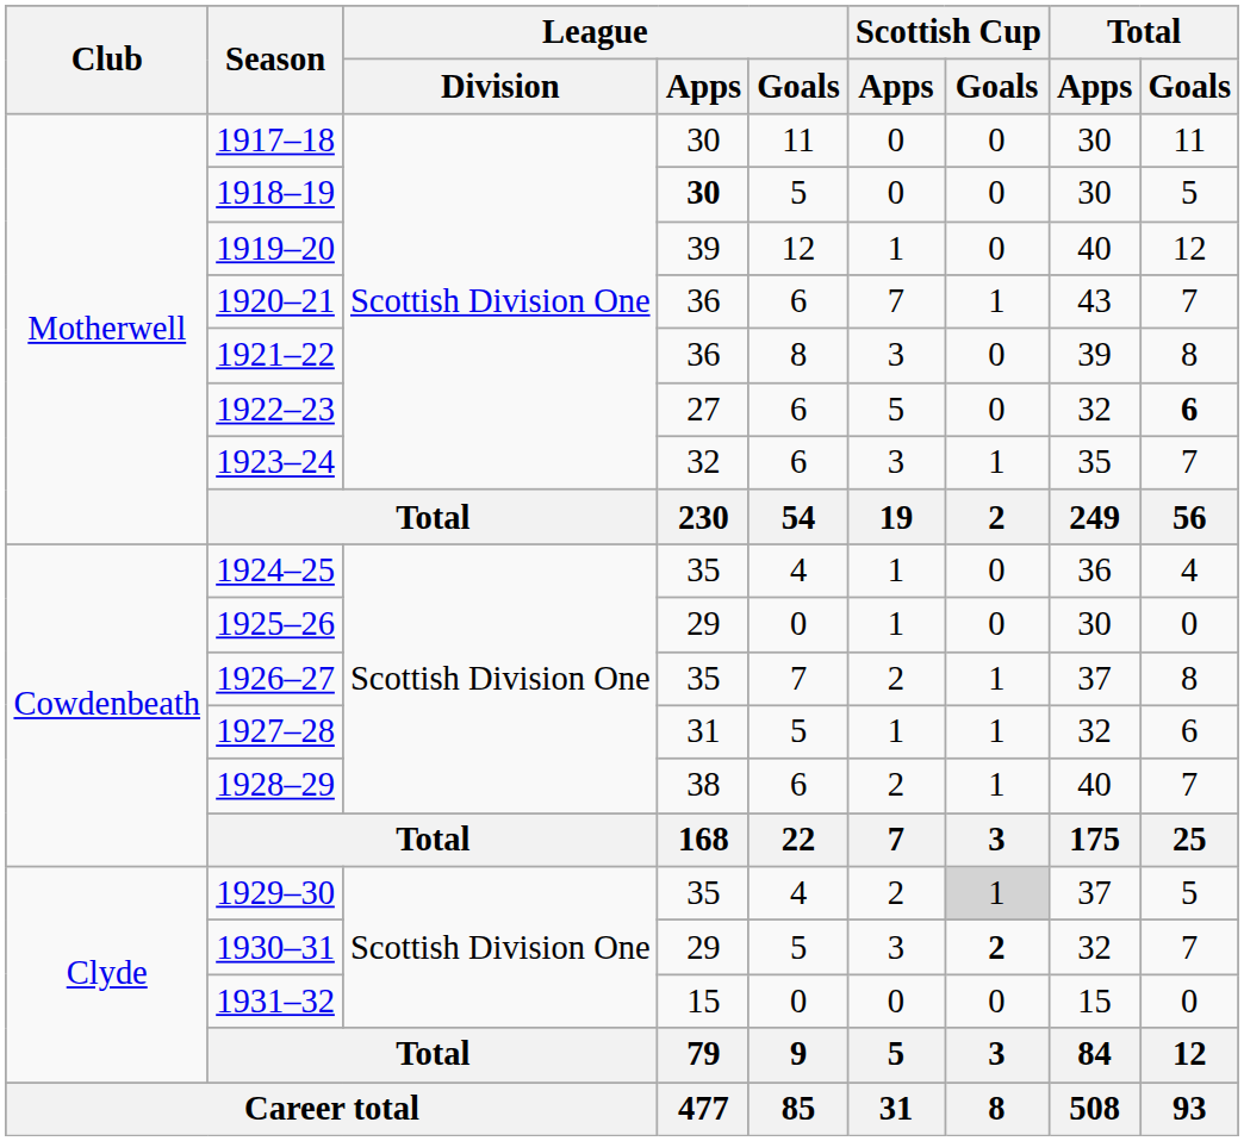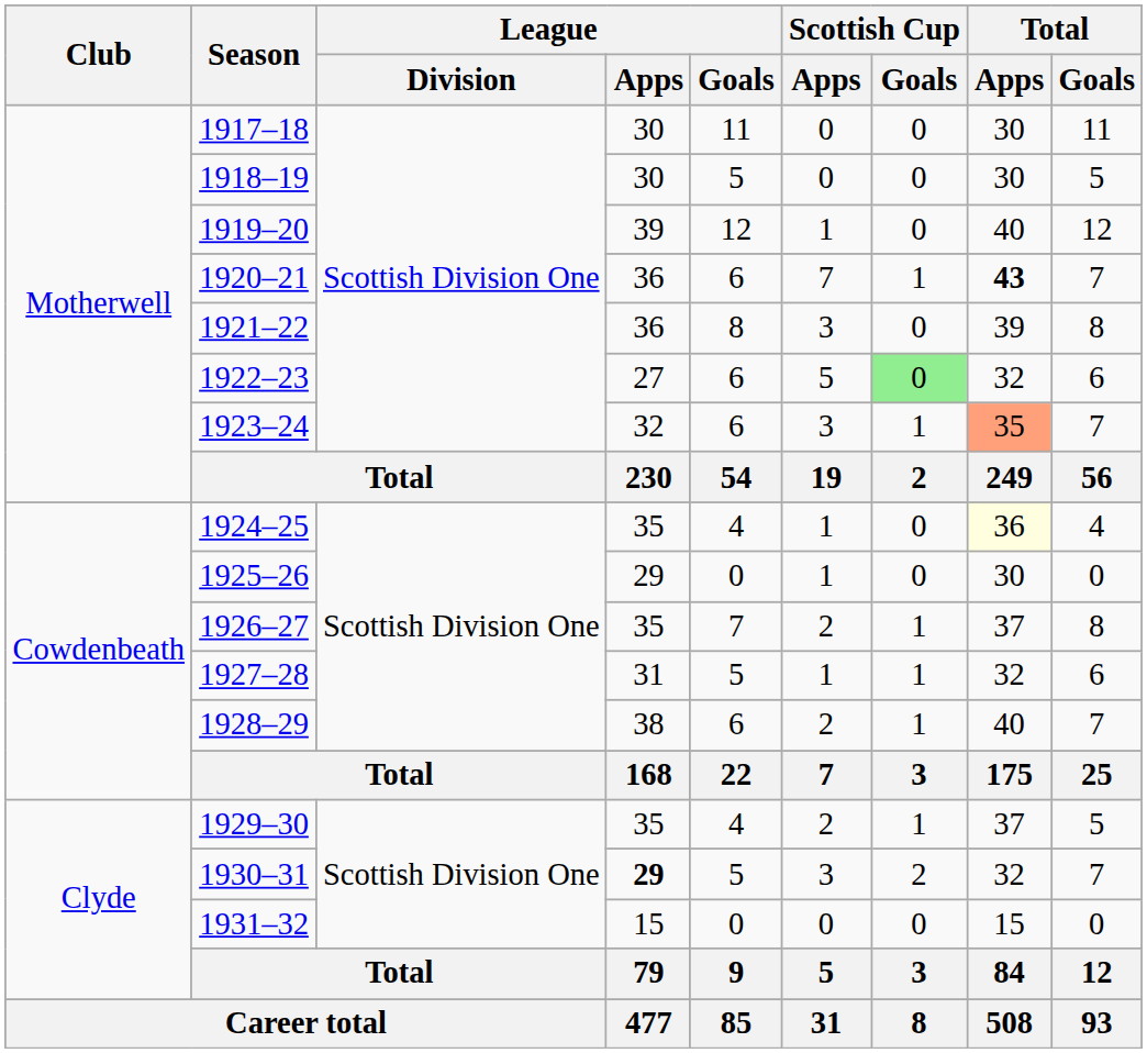1918–19 | League / Apps: bold -> normal
1920–21 | Total / Apps: normal -> bold
1922–23 | Scottish Cup / Goals: no background -> lightgreen background
1922–23 | Total / Goals: bold -> normal
1923–24 | Total / Apps: no background -> lightsalmon background
1924–25 | Total / Apps: no background -> lightyellow background
1929–30 | Scottish Cup / Goals: lightgrey background -> no background
1930–31 | League / Apps: normal -> bold
1930–31 | Scottish Cup / Goals: bold -> normal
